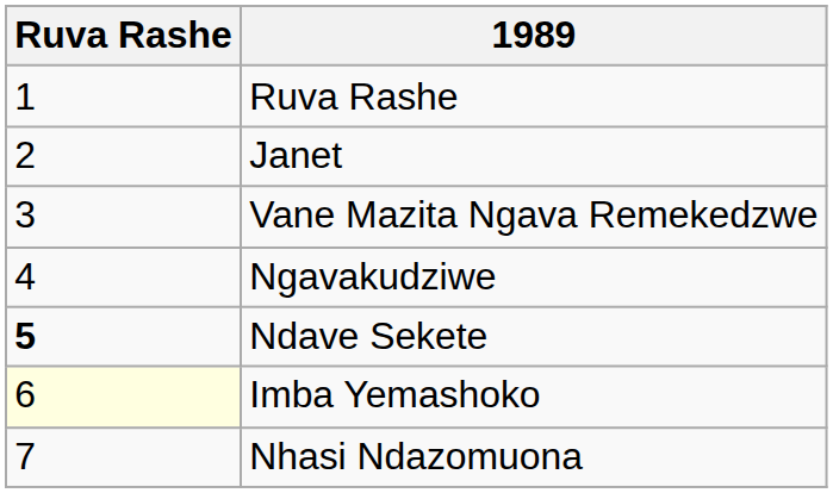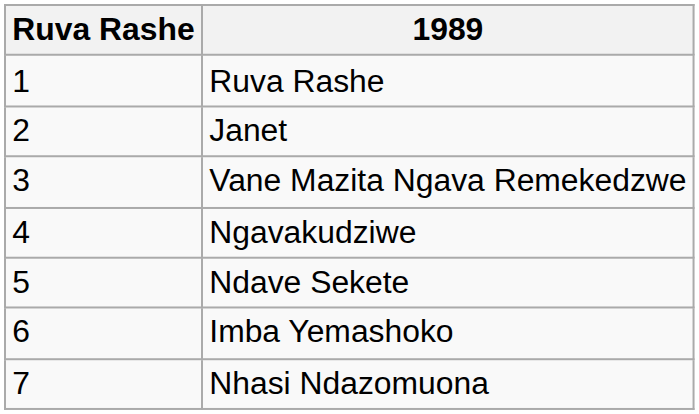Ndave Sekete | Ruva Rashe: bold -> normal
Imba Yemashoko | Ruva Rashe: lightyellow background -> no background
